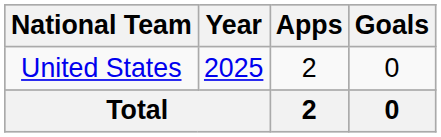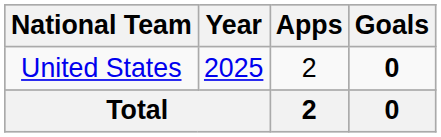United States | Goals: normal -> bold
